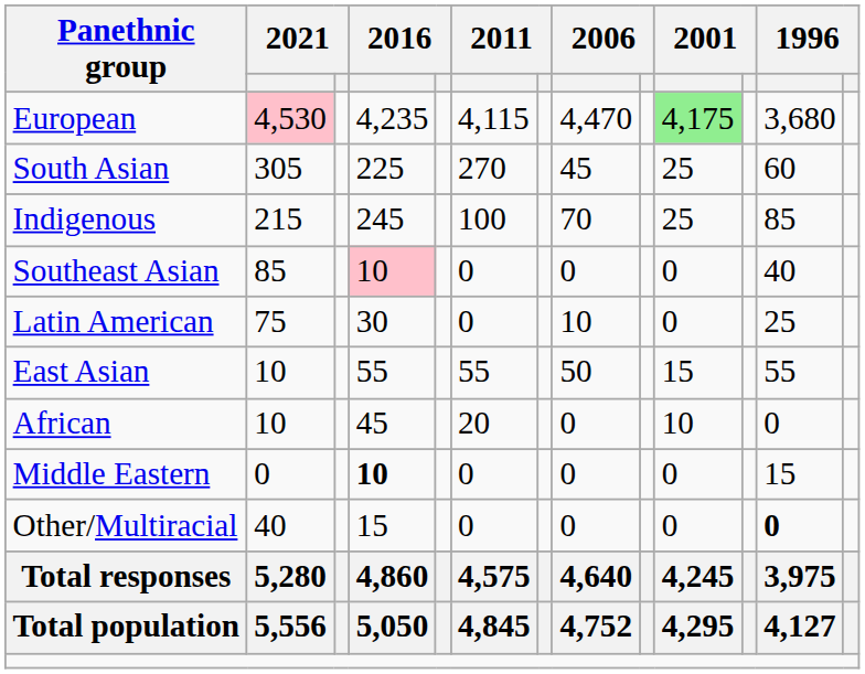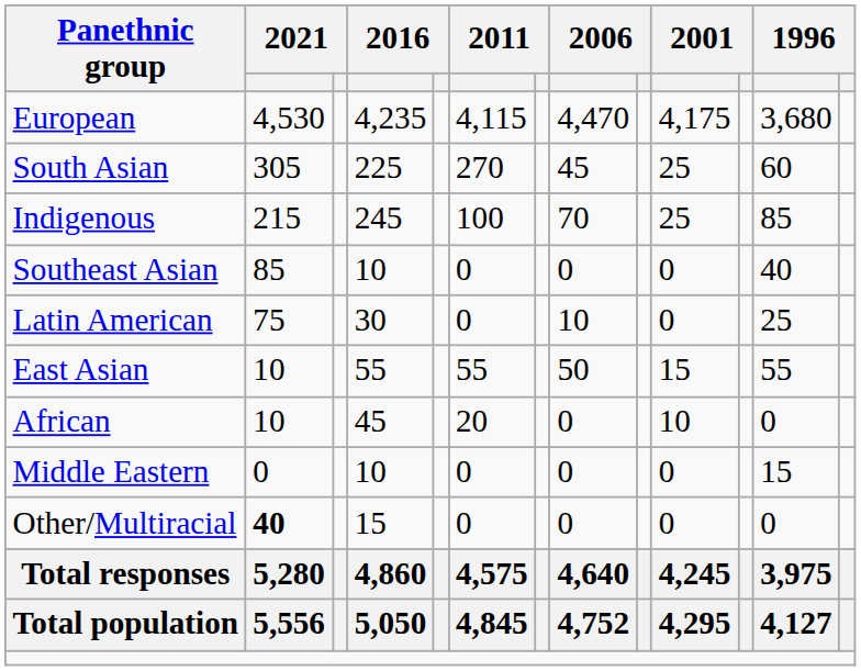European | column 2: pink background -> no background
European | column 10: lightgreen background -> no background
Southeast Asian | column 4: pink background -> no background
Middle Eastern | column 4: bold -> normal
Other/Multiracial | column 2: normal -> bold
Other/Multiracial | column 12: bold -> normal
